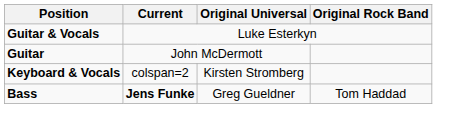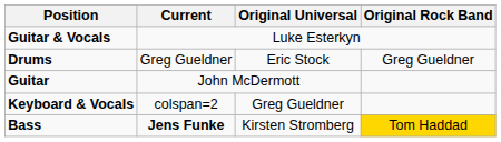+ row: Drums | Greg Gueldner | Eric Stock | Greg Gueldner
Keyboard & Vocals | Original Universal: Kirsten Stromberg -> Greg Gueldner
Bass | Original Universal: Greg Gueldner -> Kirsten Stromberg
Bass | Original Rock Band: no background -> gold background
